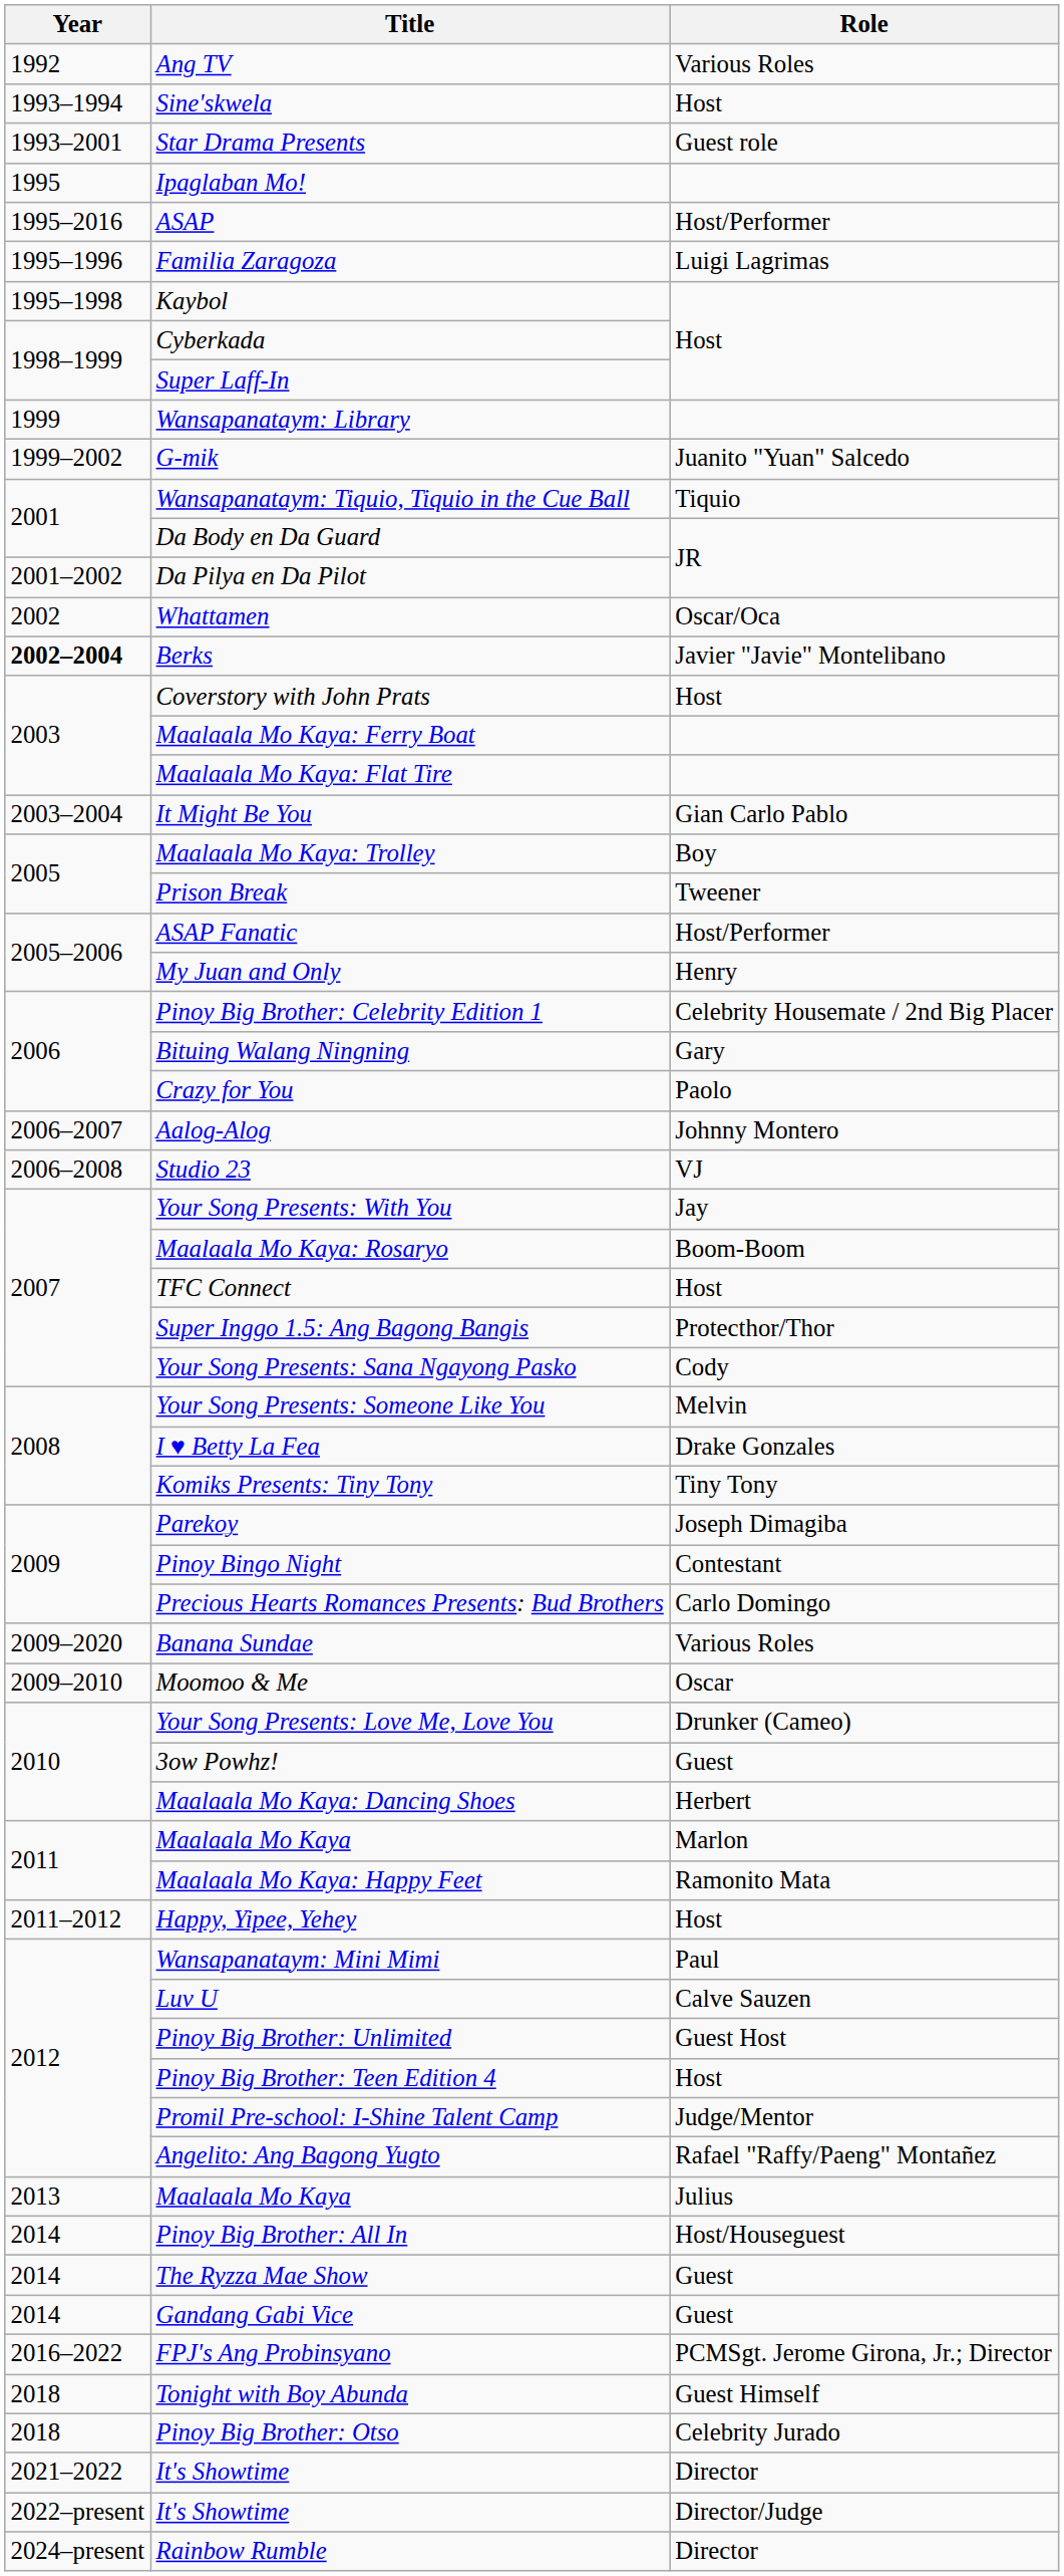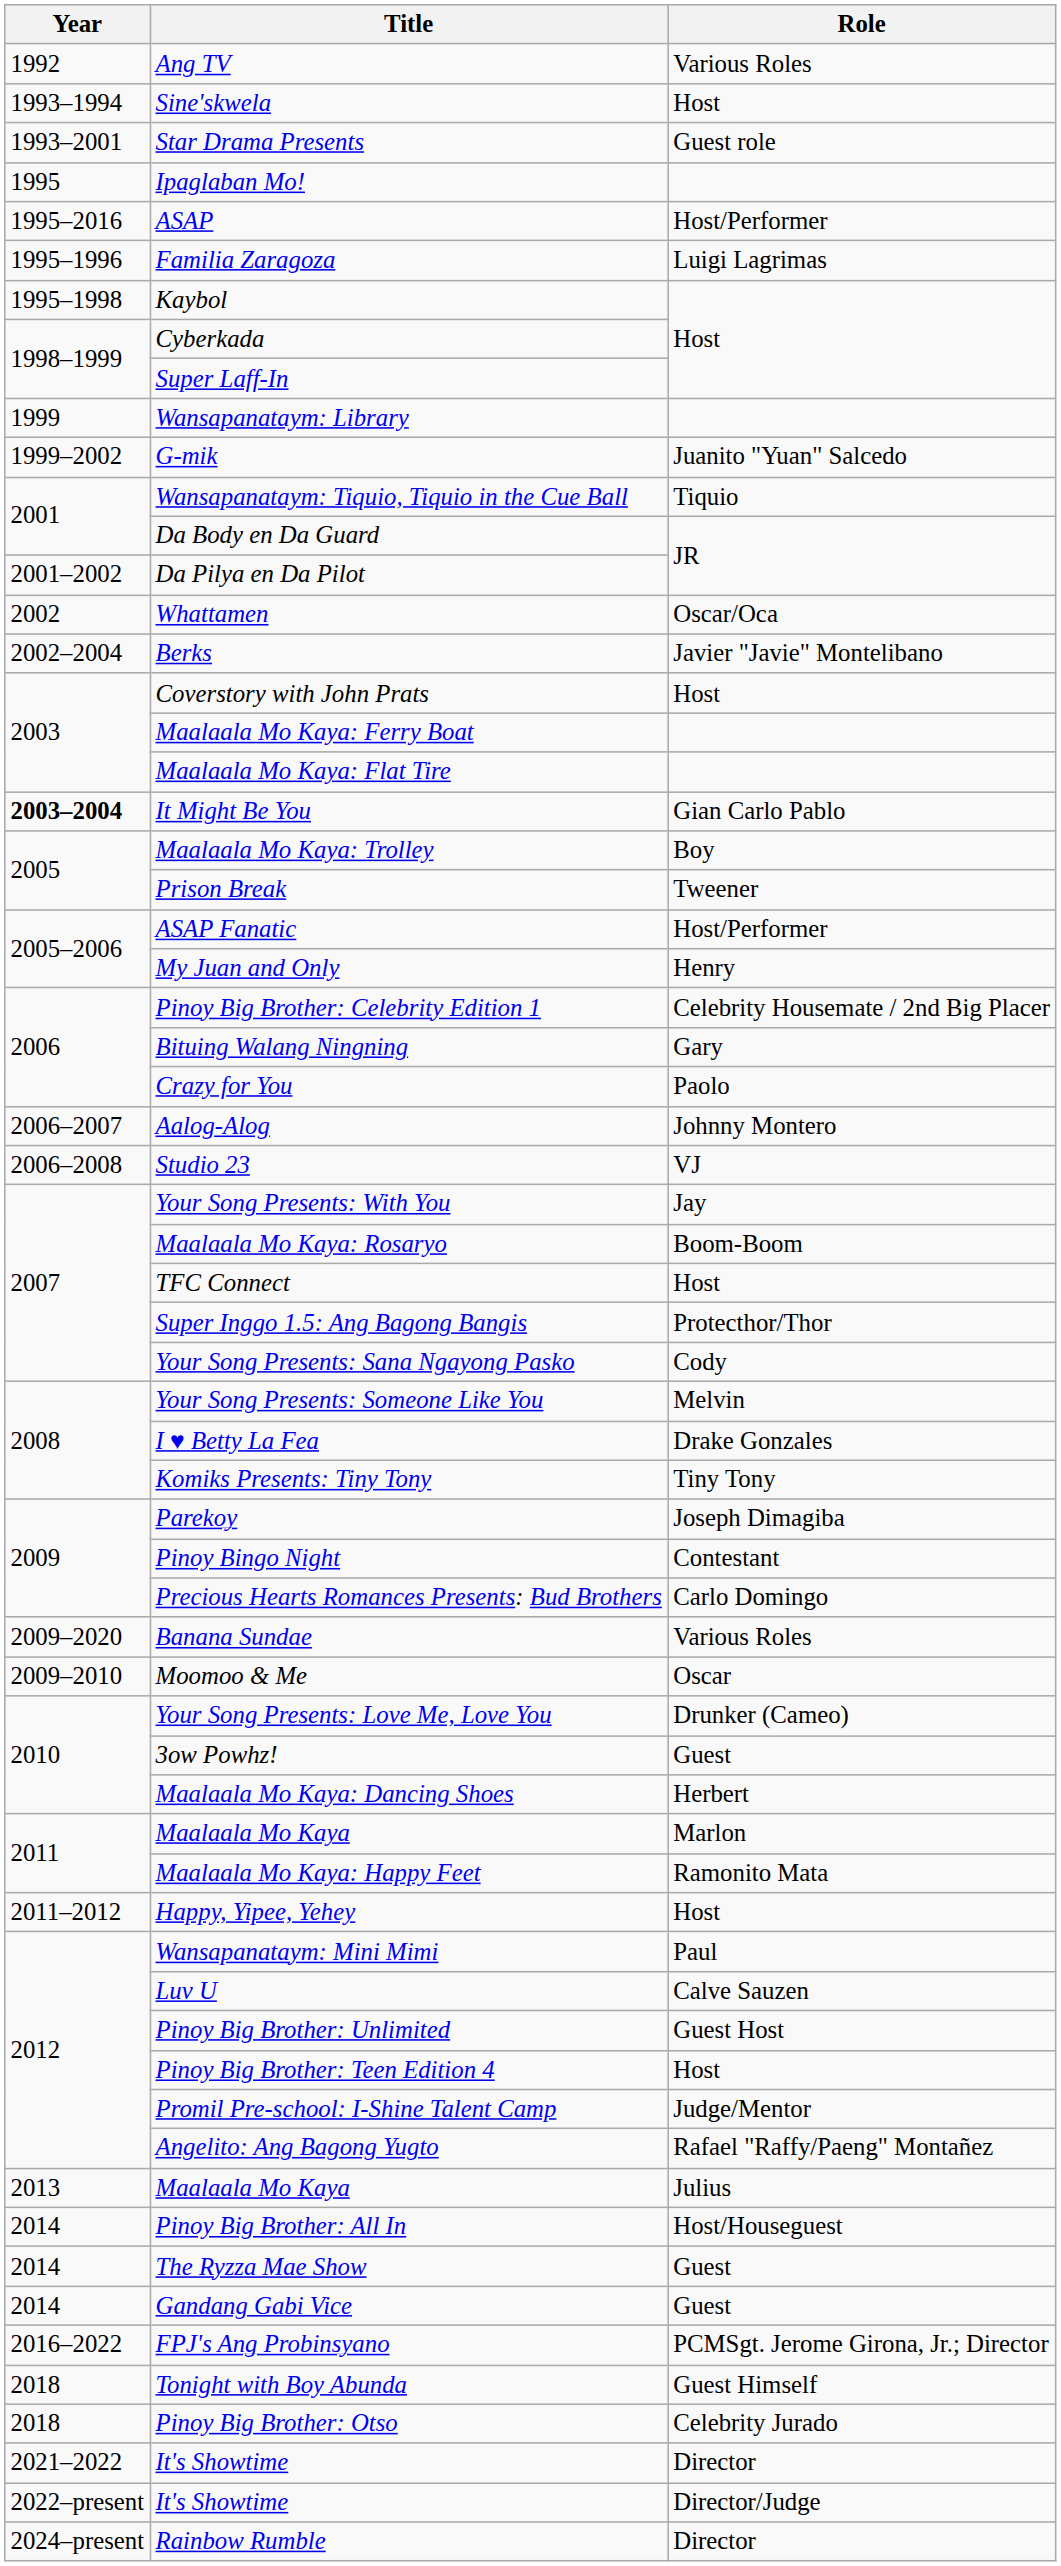Berks | Year: bold -> normal
It Might Be You | Year: normal -> bold
